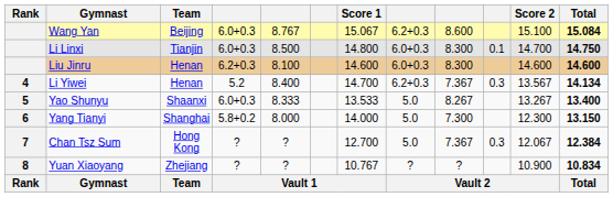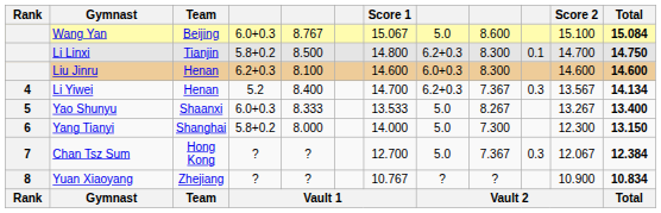Wang Yan | column 8: 6.2+0.3 -> 5.0
Li Linxi | column 4: 6.0+0.3 -> 5.8+0.2
Li Linxi | column 8: 6.0+0.3 -> 6.2+0.3
